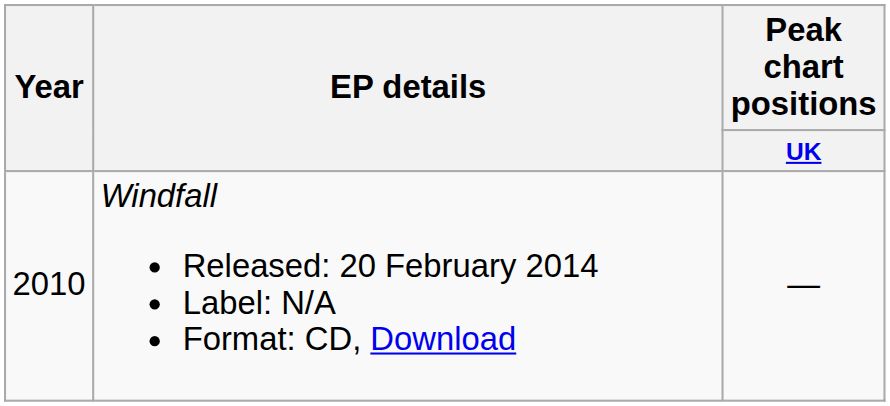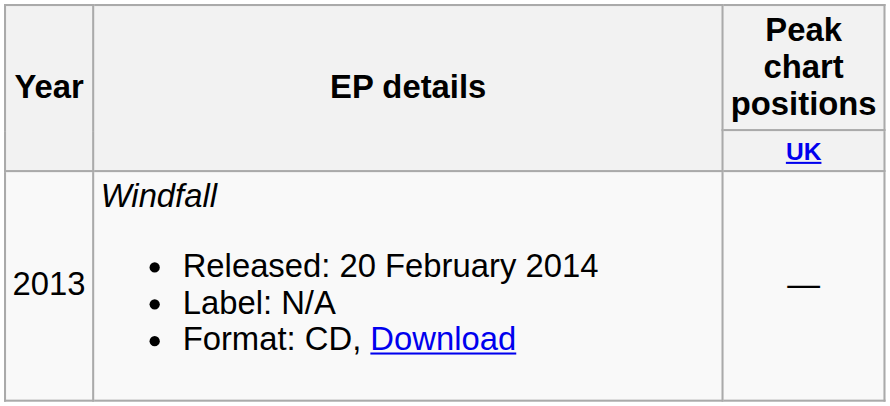row 3 | Year: 2010 -> 2013
